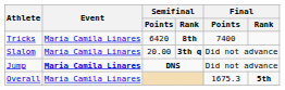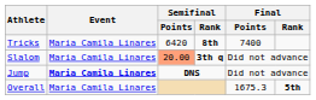Slalom | Semifinal / Points: no background -> lightsalmon background
